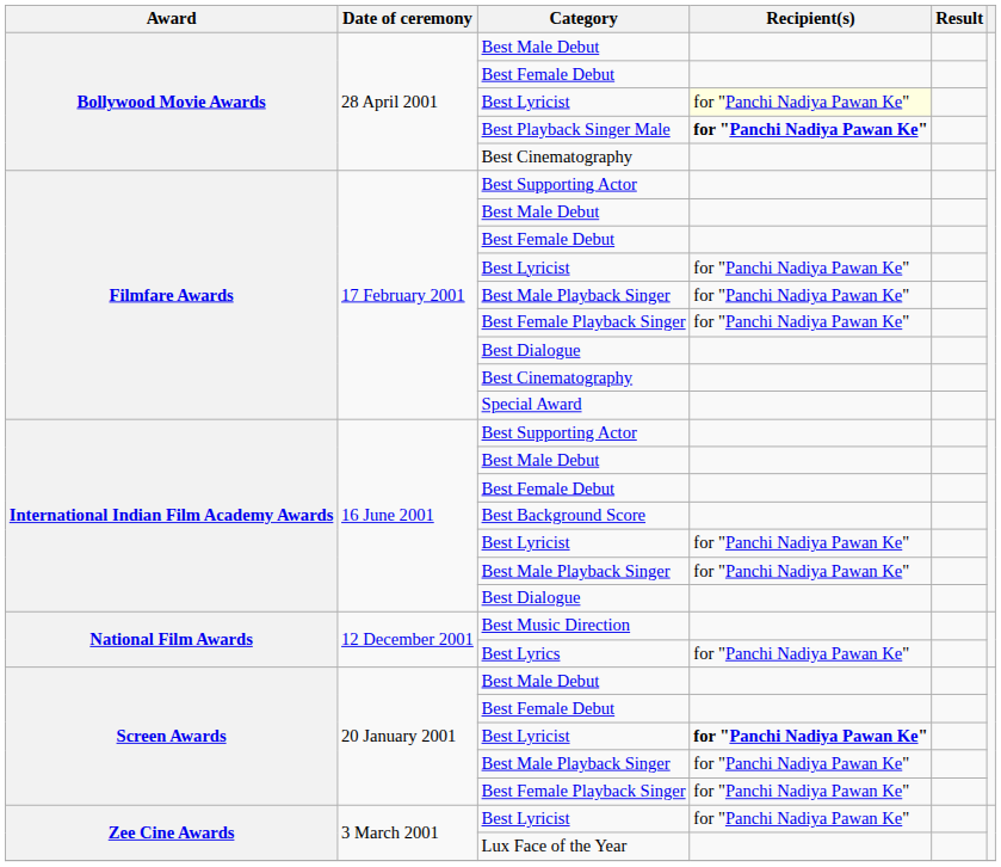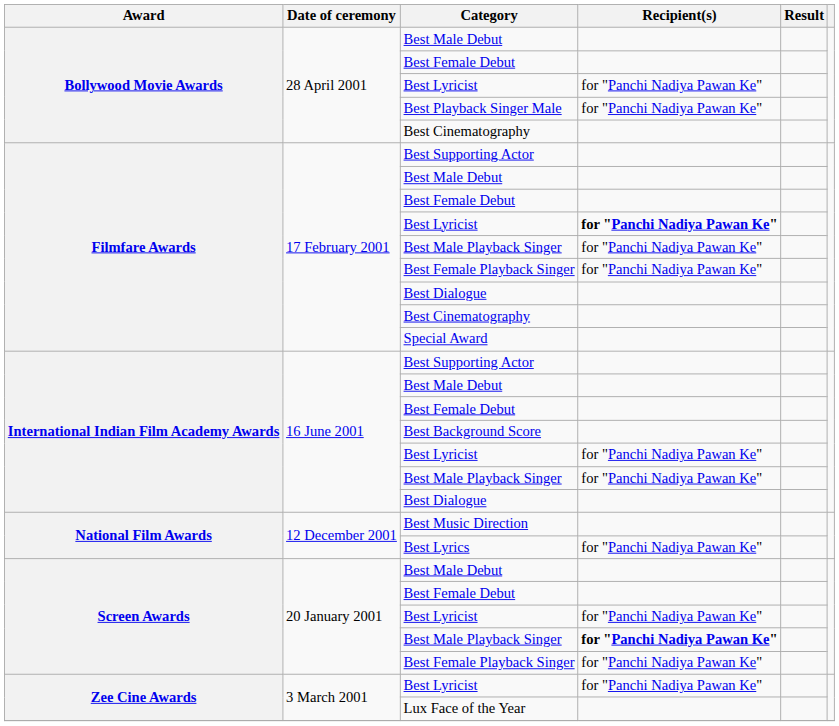Bollywood Movie Awards / Best Lyricist | Recipient(s): lightyellow background -> no background
Best Playback Singer Male | Recipient(s): bold -> normal
Filmfare Awards / Best Lyricist | Recipient(s): normal -> bold
Screen Awards / Best Lyricist | Recipient(s): bold -> normal
Screen Awards / Best Male Playback Singer | Recipient(s): normal -> bold
